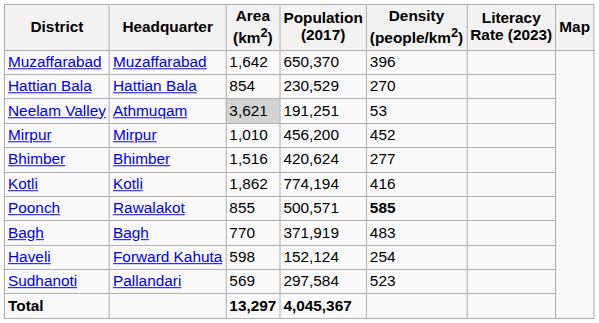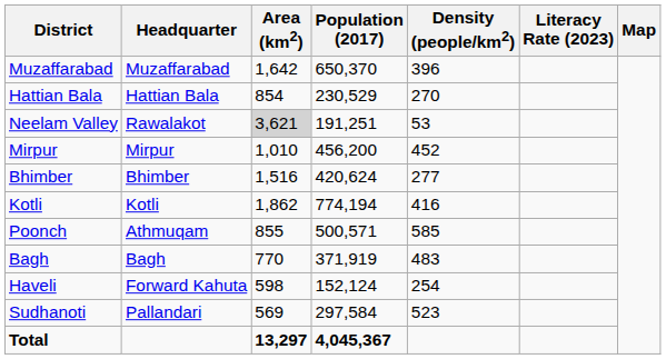Neelam Valley | Headquarter: Athmuqam -> Rawalakot
Poonch | Headquarter: Rawalakot -> Athmuqam
Poonch | Density (people/km2): bold -> normal
